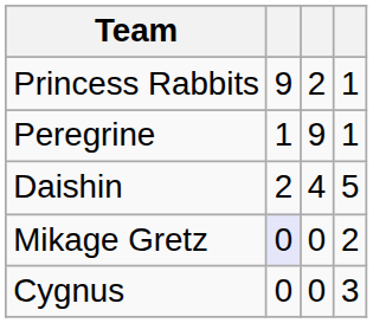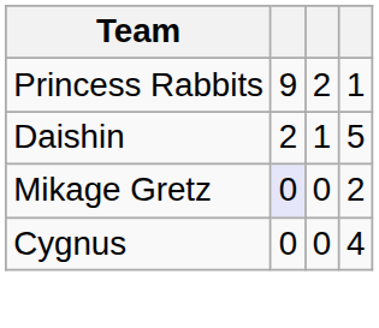- row: Peregrine | 1 | 9 | 1
Daishin | column 3: 4 -> 1
Cygnus | column 4: 3 -> 4
